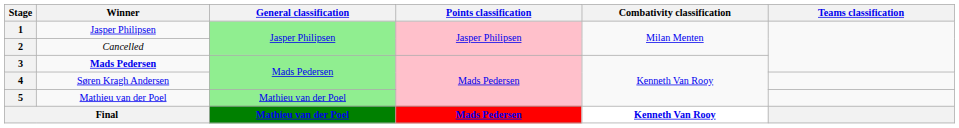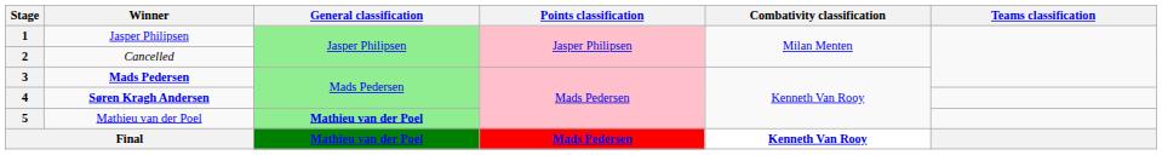4 | Winner: normal -> bold
5 | General classification: normal -> bold
